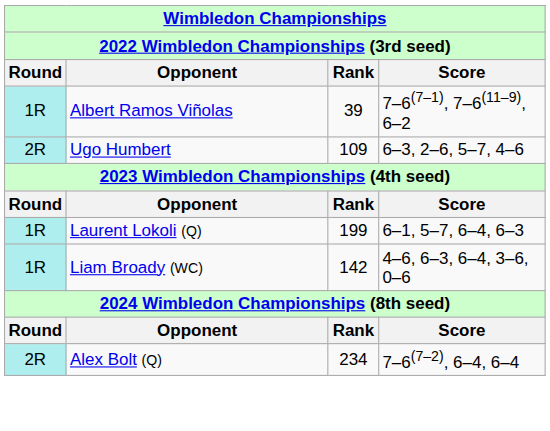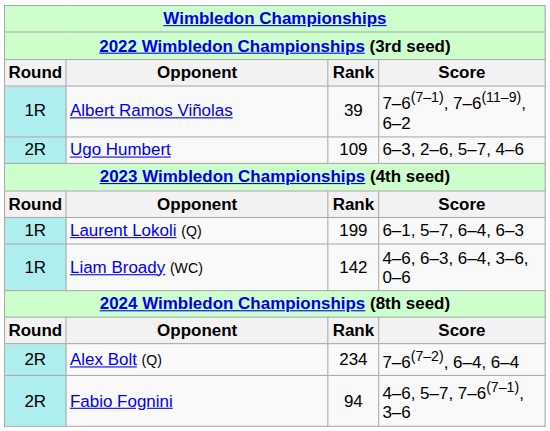+ row: 2R | Fabio Fognini | 94 | 4–6, 5–7, 7–6(7–1), 3–6
